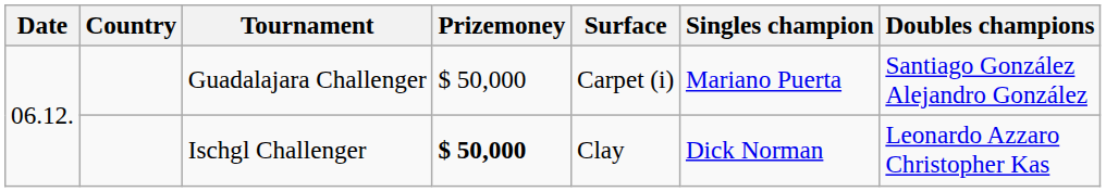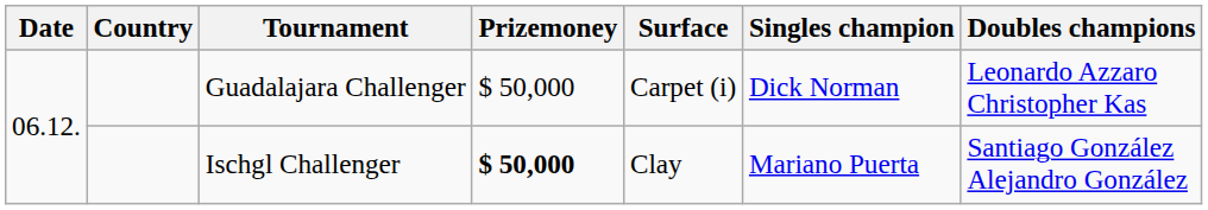Guadalajara Challenger | Singles champion: Mariano Puerta -> Dick Norman
Guadalajara Challenger | Doubles champions: Santiago González Alejandro González -> Leonardo Azzaro Christopher Kas
Ischgl Challenger | Singles champion: Dick Norman -> Mariano Puerta
Ischgl Challenger | Doubles champions: Leonardo Azzaro Christopher Kas -> Santiago González Alejandro González
